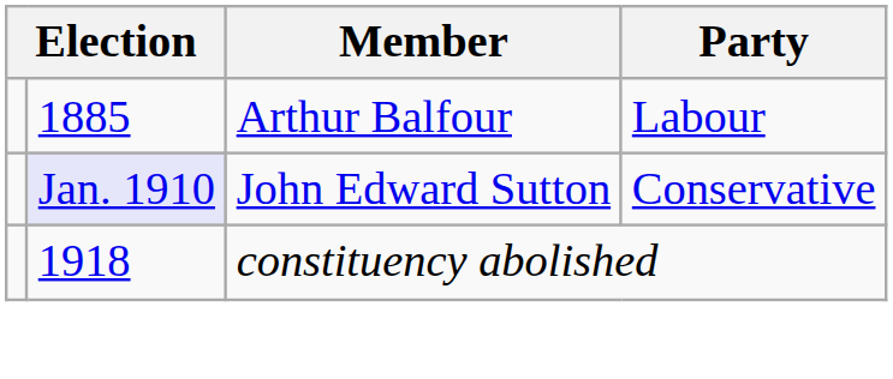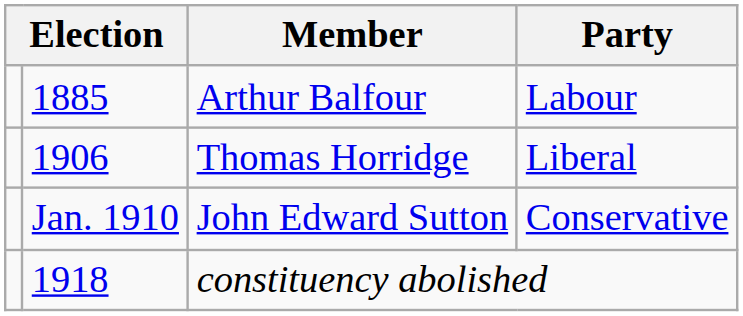+ row: 1906 | Thomas Horridge | Liberal
John Edward Sutton | column 2: lavender background -> no background
